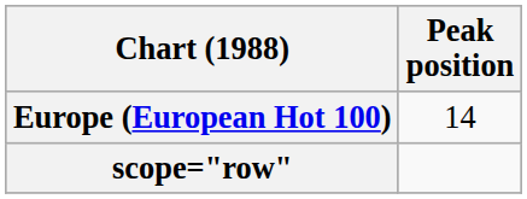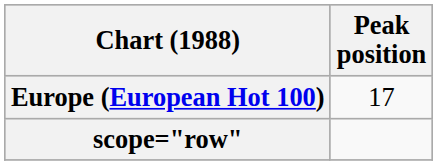Europe (European Hot 100) | Peak position: 14 -> 17
